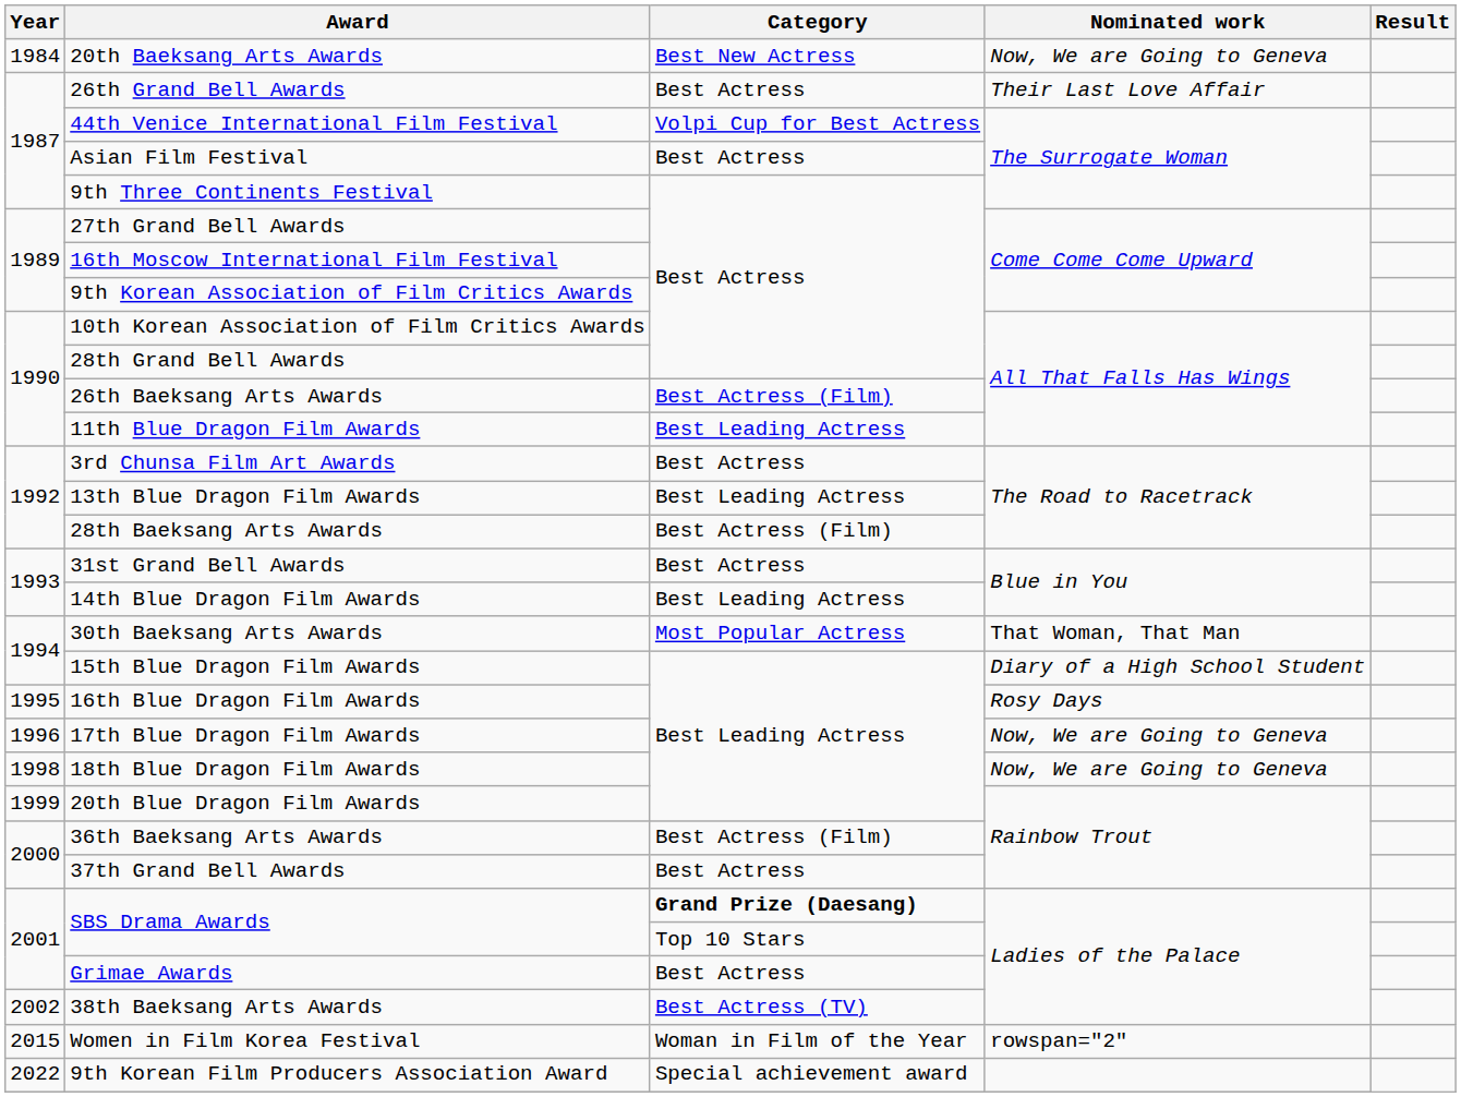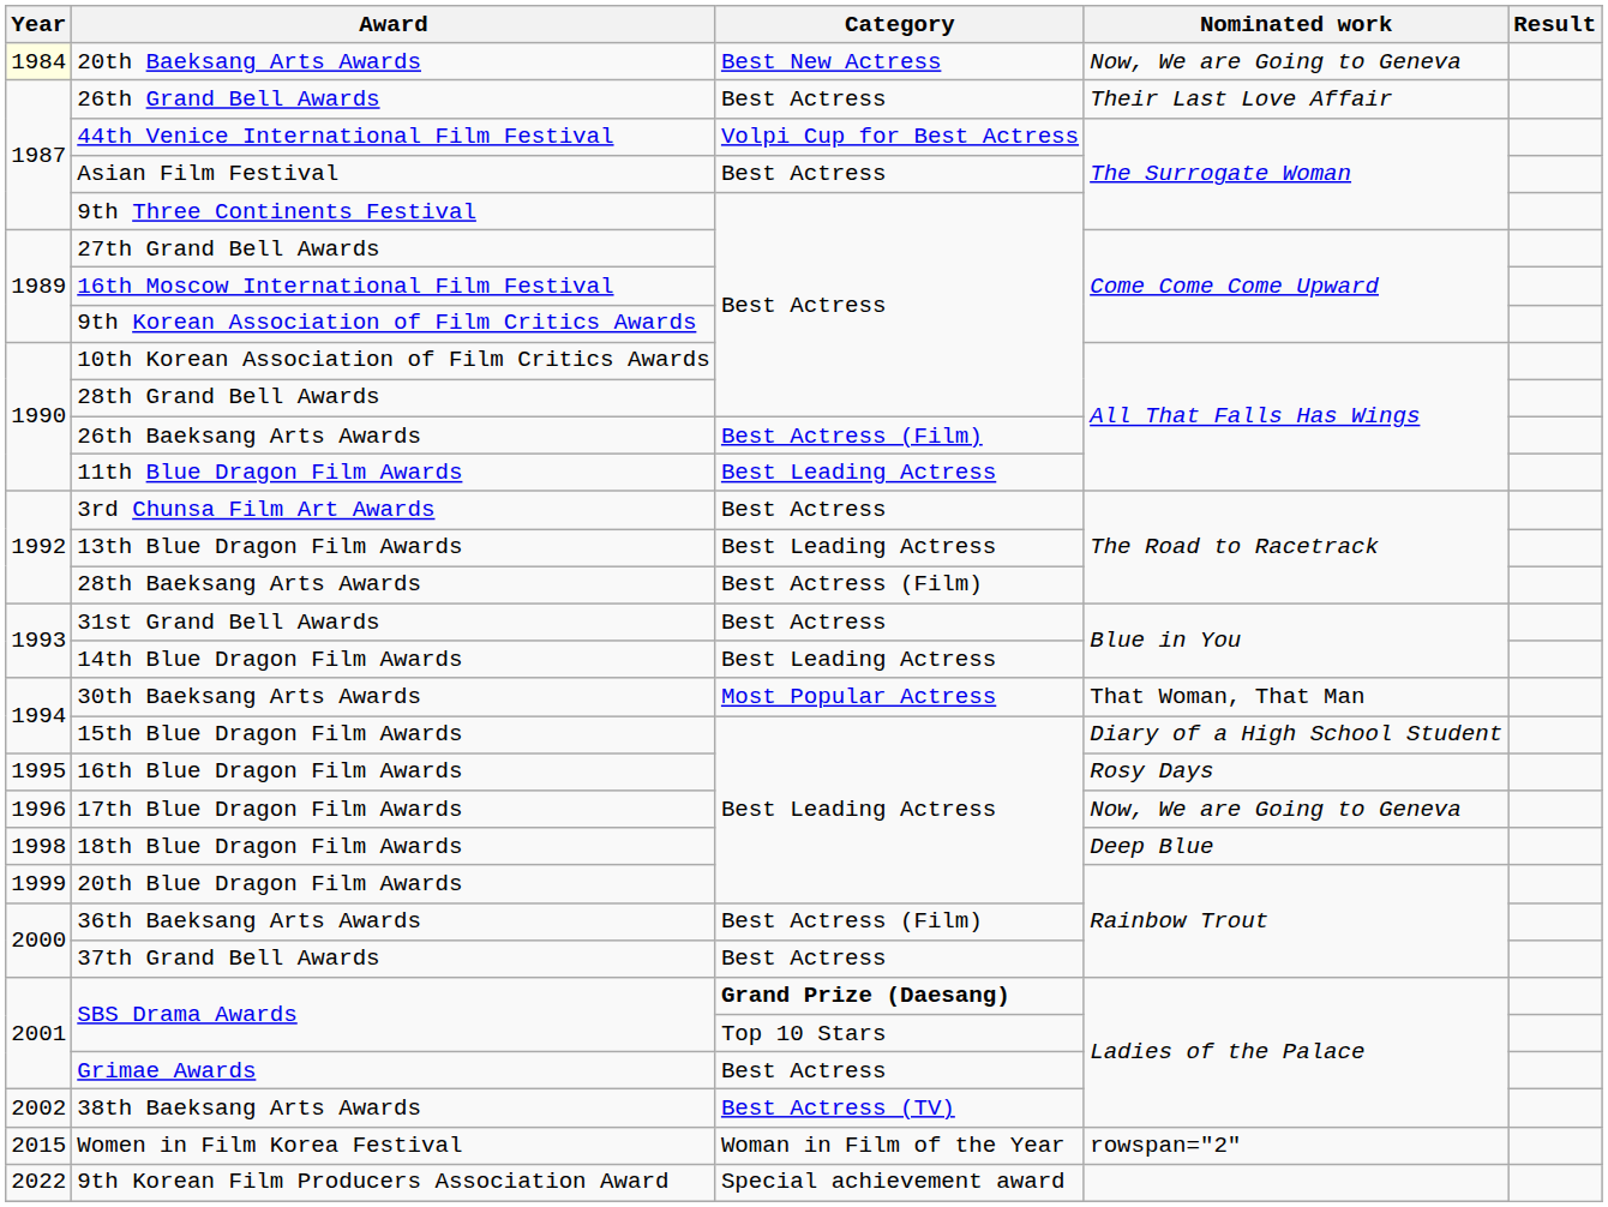20th Baeksang Arts Awards | Year: no background -> lightyellow background
18th Blue Dragon Film Awards | Nominated work: Now, We are Going to Geneva -> Deep Blue
